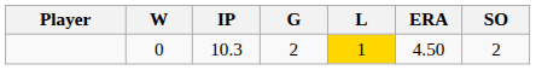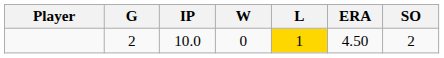columns swapped: G <-> W
row 2 | IP: 10.3 -> 10.0
